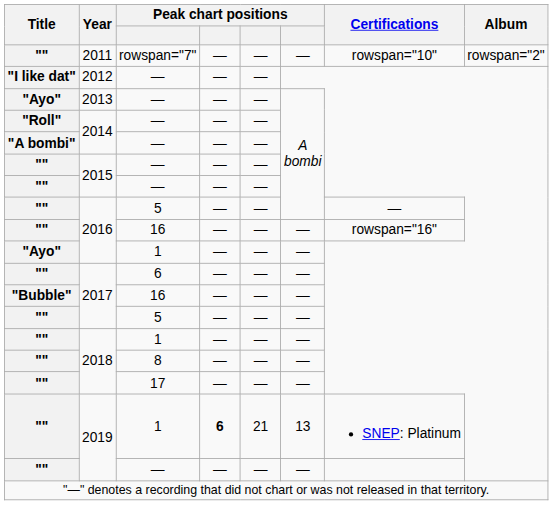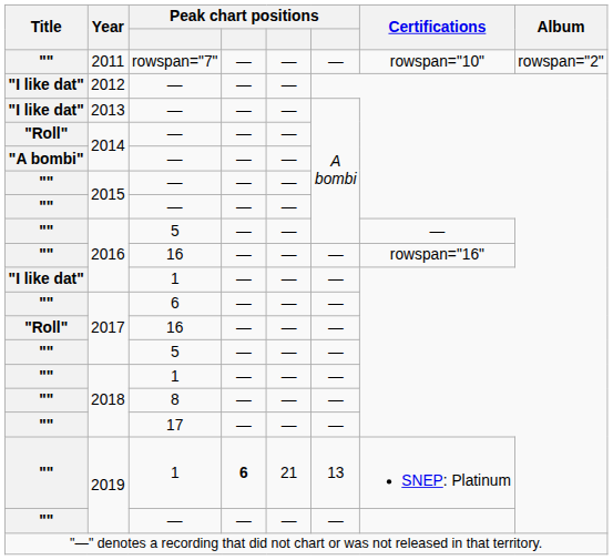2013 | Title: "Ayo" -> "I like dat"
2016 / 1 | Title: "Ayo" -> "I like dat"
2017 / 16 | Title: "Bubble" -> "Roll"
